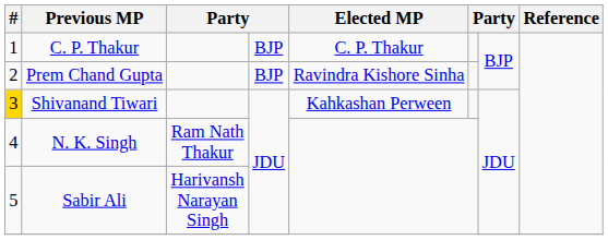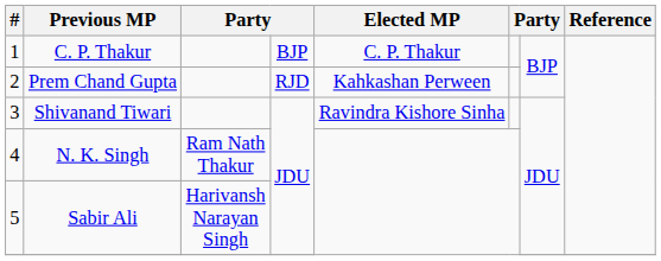Prem Chand Gupta | column 4: BJP -> RJD
Prem Chand Gupta | Elected MP: Ravindra Kishore Sinha -> Kahkashan Perween
Shivanand Tiwari | #: gold background -> no background
Shivanand Tiwari | Elected MP: Kahkashan Perween -> Ravindra Kishore Sinha
